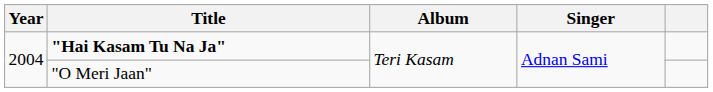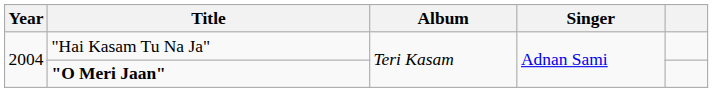"Hai Kasam Tu Na Ja" | Title: bold -> normal
"O Meri Jaan" | Title: normal -> bold
